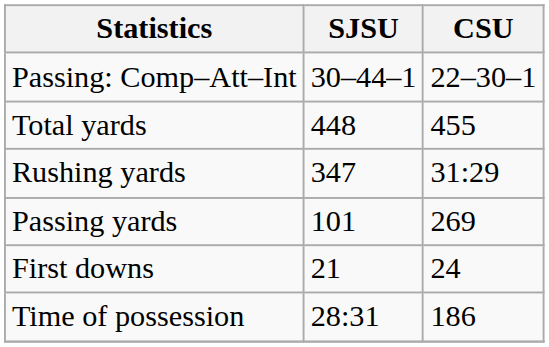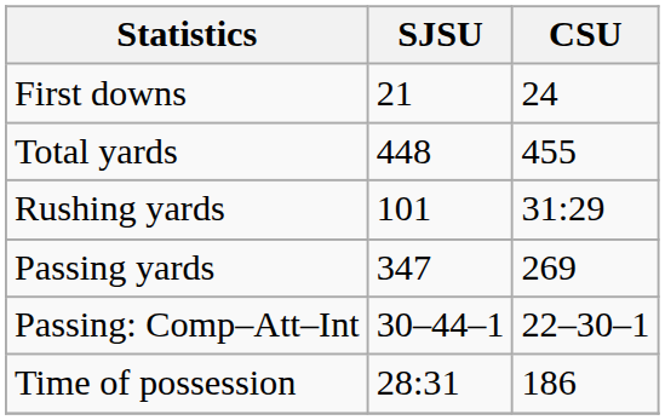rows swapped: First downs <-> Passing: Comp–Att–Int
Rushing yards | SJSU: 347 -> 101
Passing yards | SJSU: 101 -> 347
